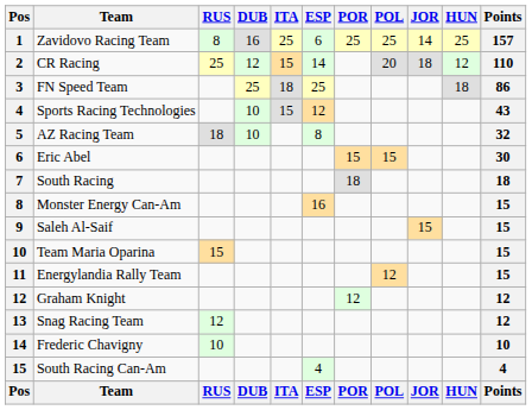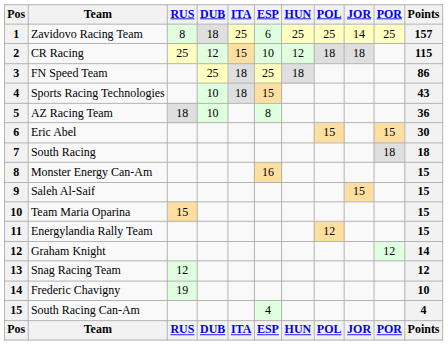columns swapped: HUN <-> POR
Zavidovo Racing Team | DUB: 16 -> 18
CR Racing | ESP: 14 -> 10
CR Racing | POL: 20 -> 18
CR Racing | Points: 110 -> 115
Sports Racing Technologies | ITA: 15 -> 18
Sports Racing Technologies | ESP: 12 -> 15
AZ Racing Team | Points: 32 -> 36
Graham Knight | Points: 12 -> 14
Frederic Chavigny | RUS: 10 -> 19
